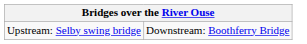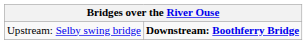Upstream: Selby swing bridge | column 2: normal -> bold
